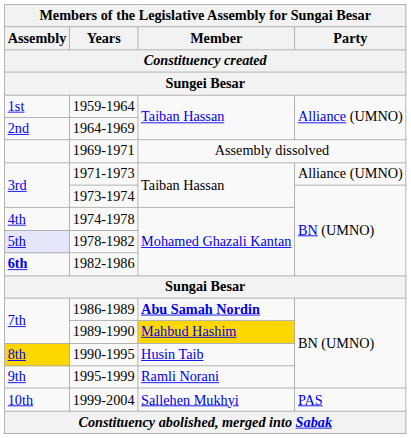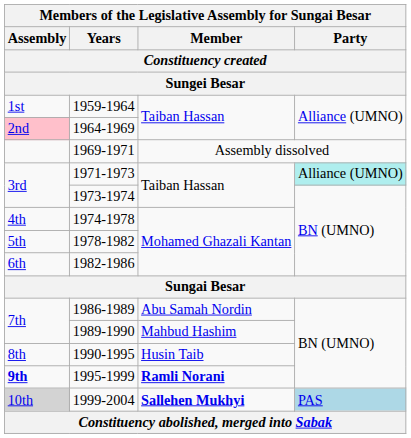1964-1969 | Assembly: no background -> pink background
1971-1973 | Party: no background -> paleturquoise background
1978-1982 | Assembly: lavender background -> no background
1982-1986 | Assembly: bold -> normal
1986-1989 | Member: bold -> normal
1989-1990 | Member: gold background -> no background
1990-1995 | Assembly: gold background -> no background
1995-1999 | Assembly: normal -> bold
1995-1999 | Member: normal -> bold
1999-2004 | Assembly: no background -> lightgrey background
1999-2004 | Member: normal -> bold
1999-2004 | Party: no background -> lightblue background
